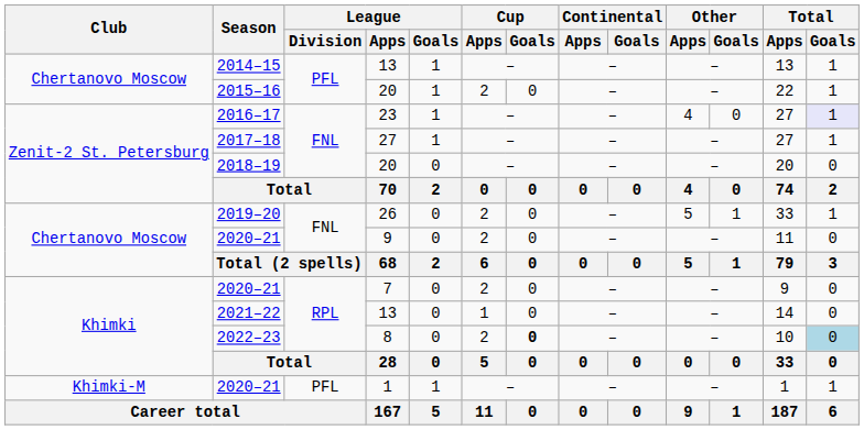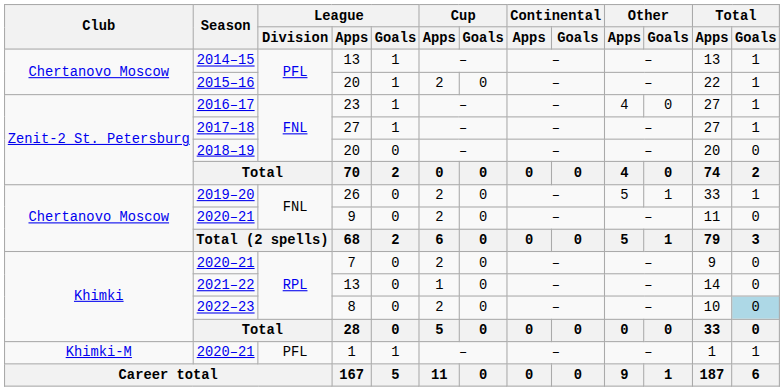2016–17 | Total / Goals: lavender background -> no background
2022–23 | Cup / Goals: bold -> normal
